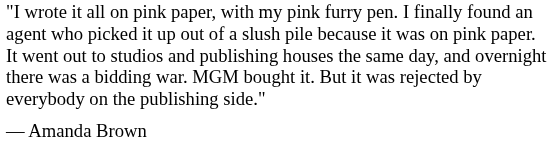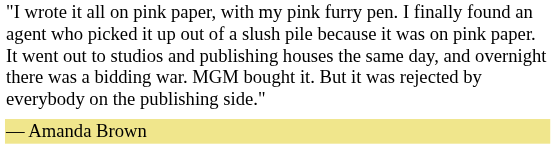row 2 | column 1: no background -> khaki background
